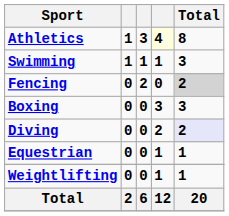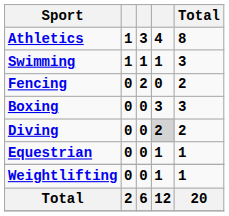Athletics | column 4: lightyellow background -> no background
Fencing | Total: lightgrey background -> no background
Diving | column 4: no background -> lightgrey background
Diving | Total: lavender background -> no background
